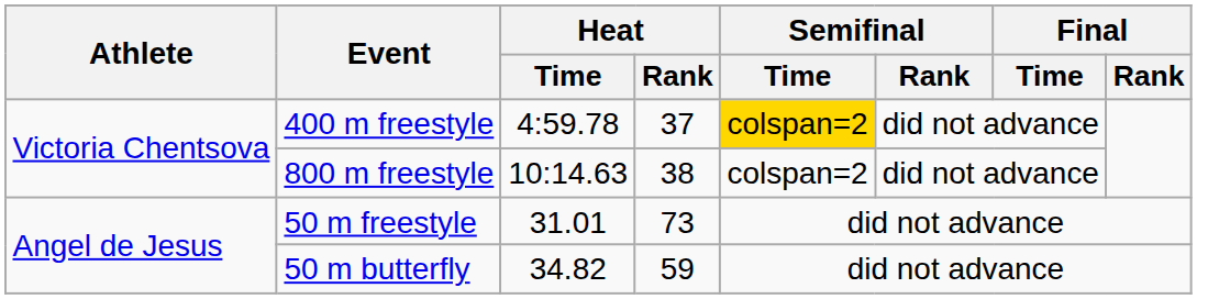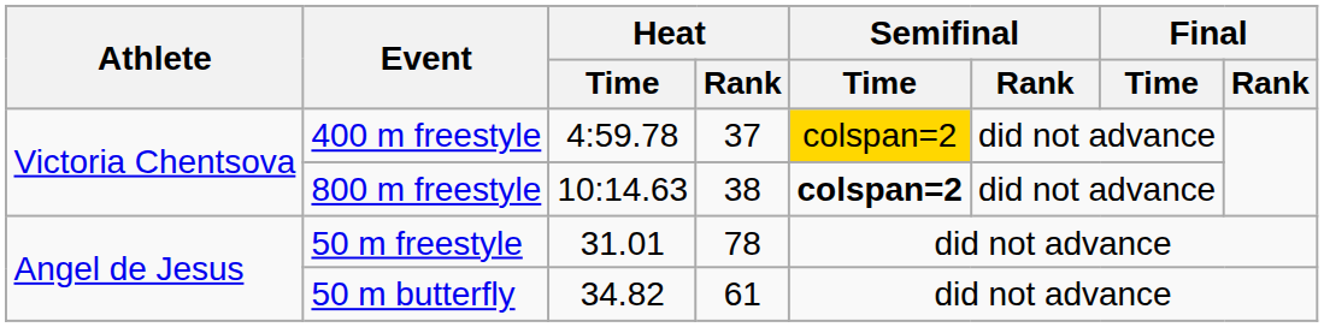800 m freestyle | Semifinal / Time: normal -> bold
50 m freestyle | Heat / Rank: 73 -> 78
50 m butterfly | Heat / Rank: 59 -> 61
